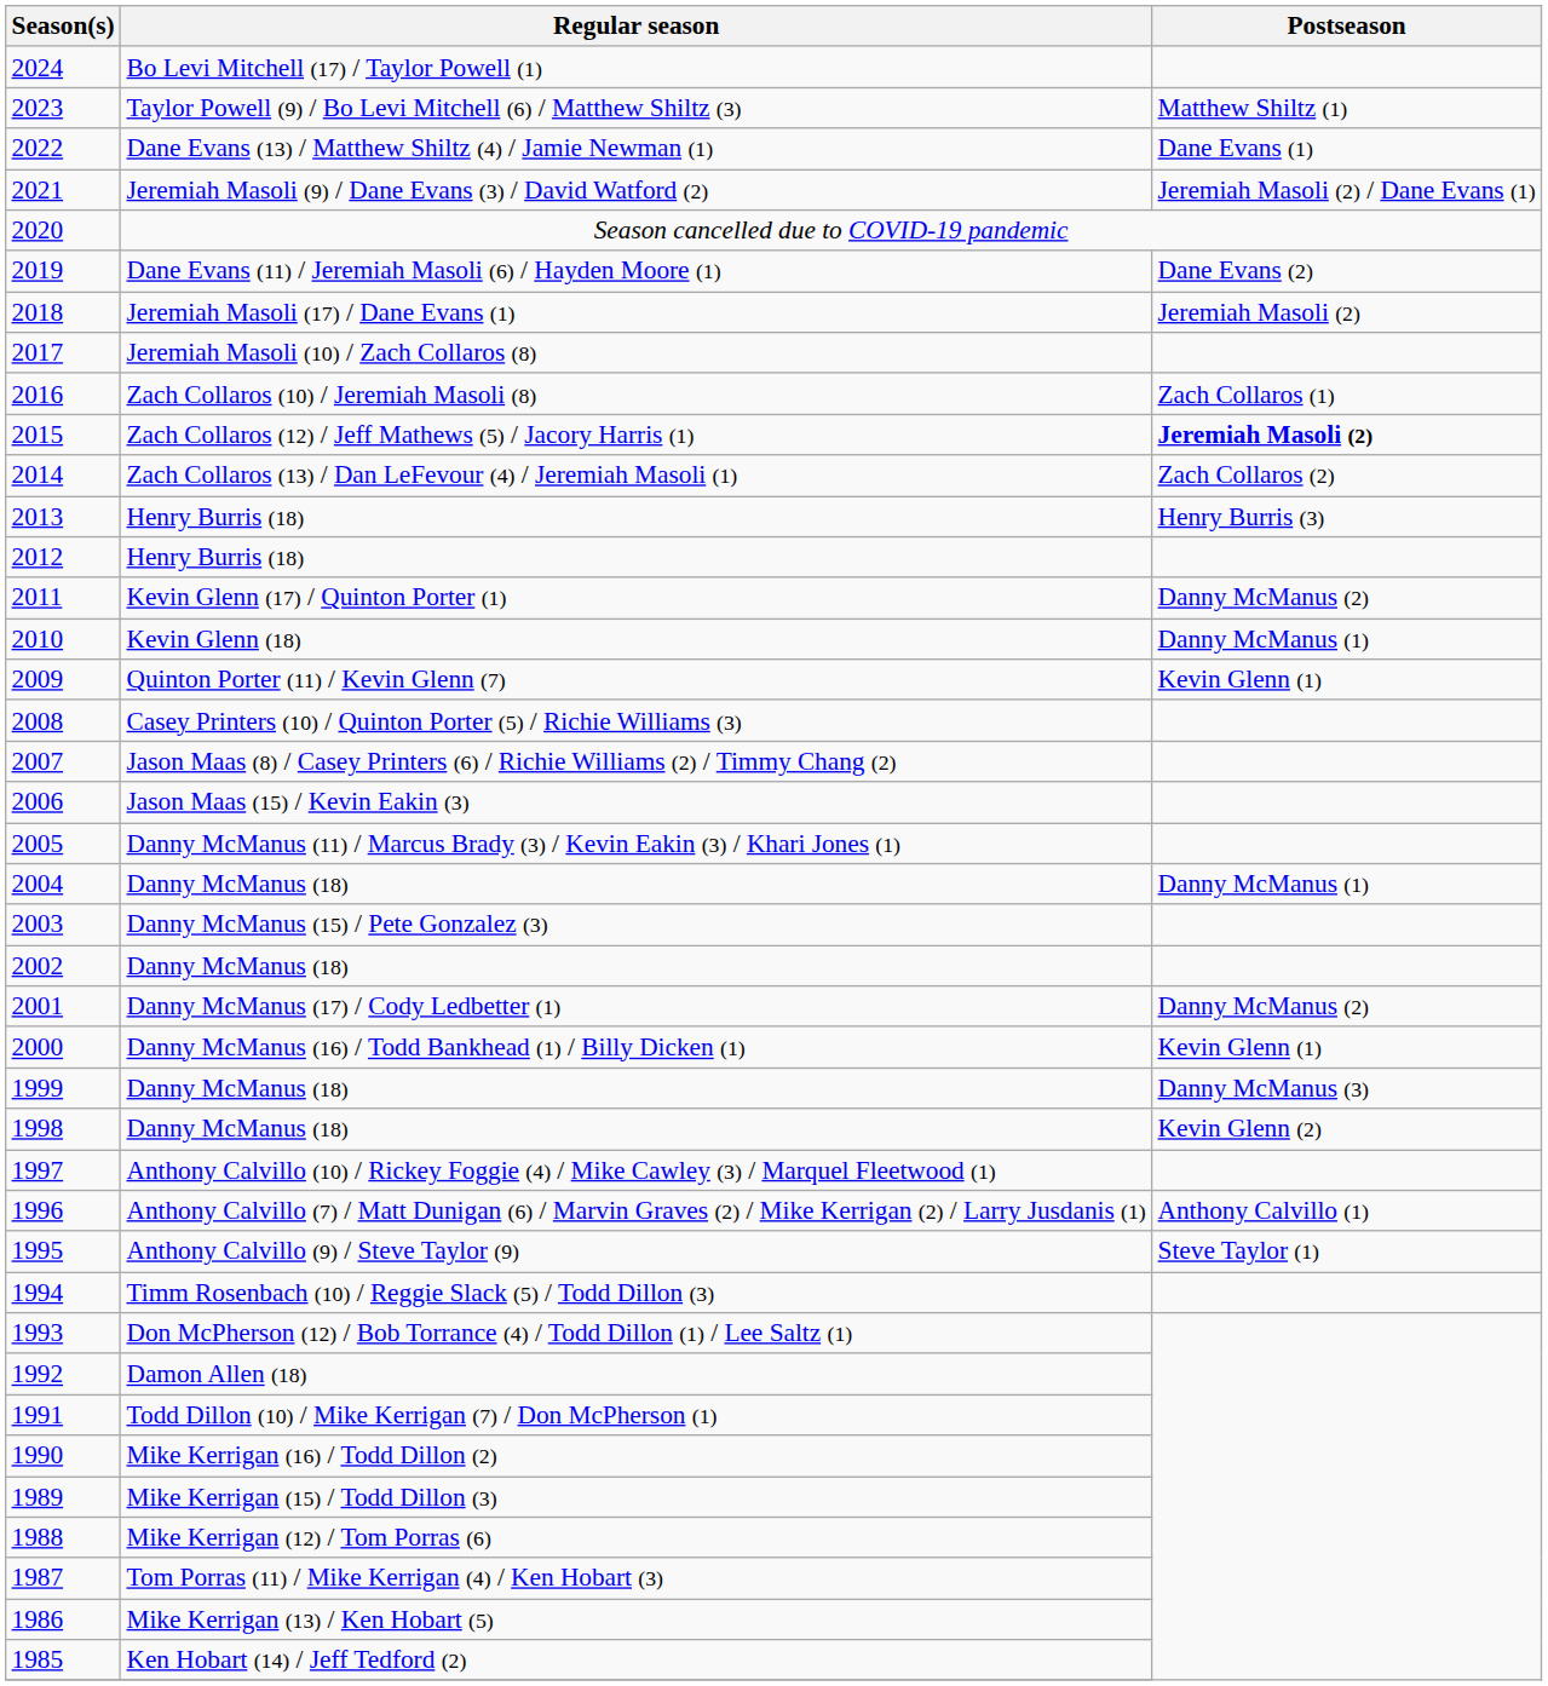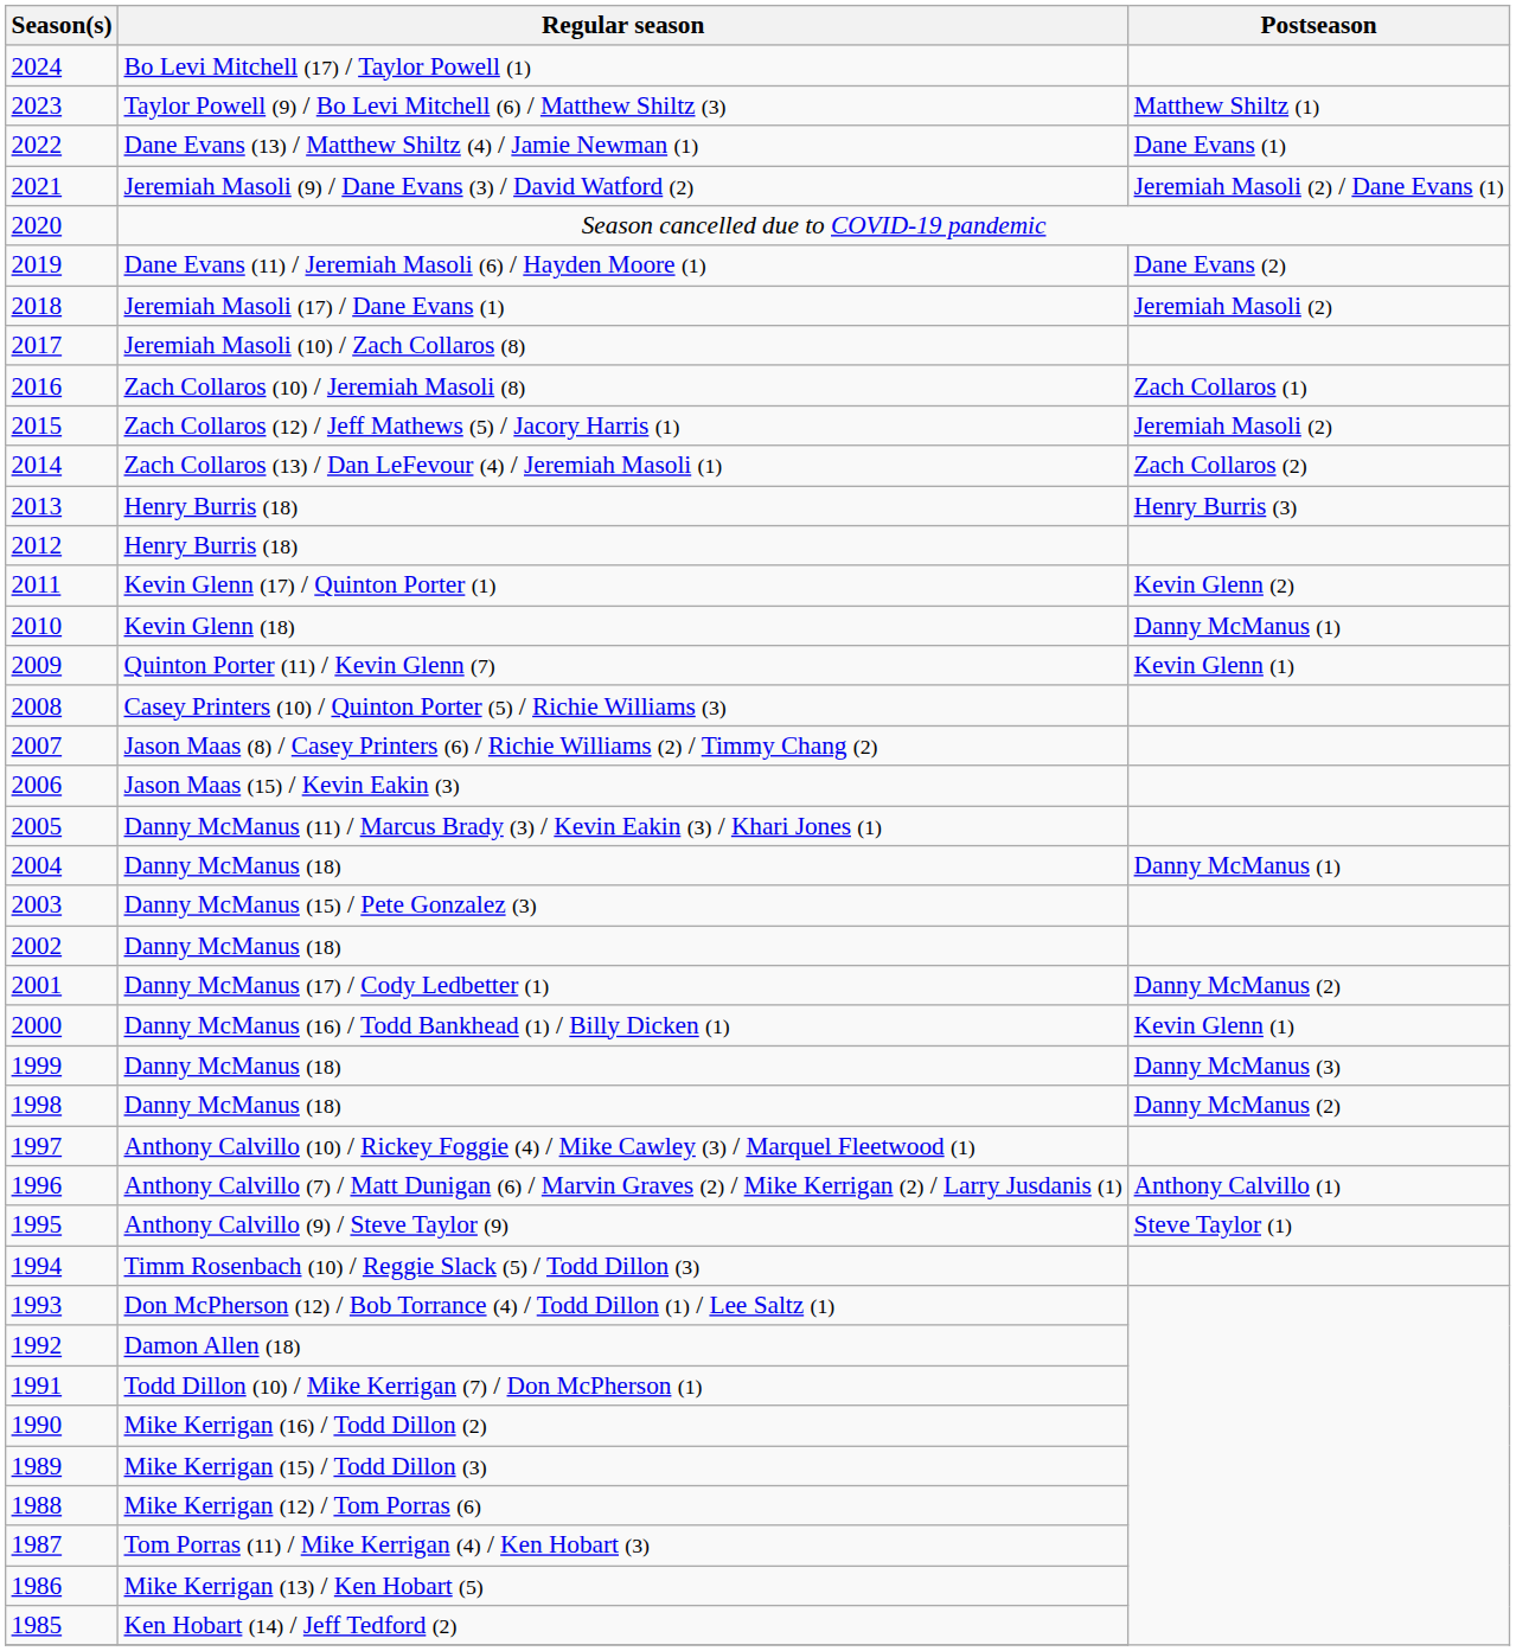Zach Collaros (12) / Jeff Mathews (5) / Jacory Harris (1) | Postseason: bold -> normal
Kevin Glenn (17) / Quinton Porter (1) | Postseason: Danny McManus (2) -> Kevin Glenn (2)
1998 / Danny McManus (18) | Postseason: Kevin Glenn (2) -> Danny McManus (2)
